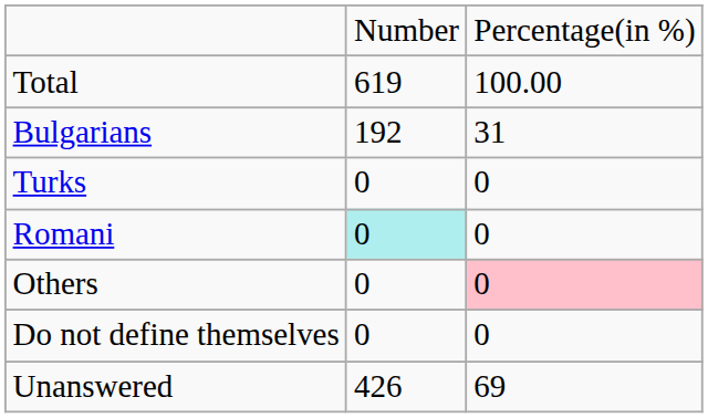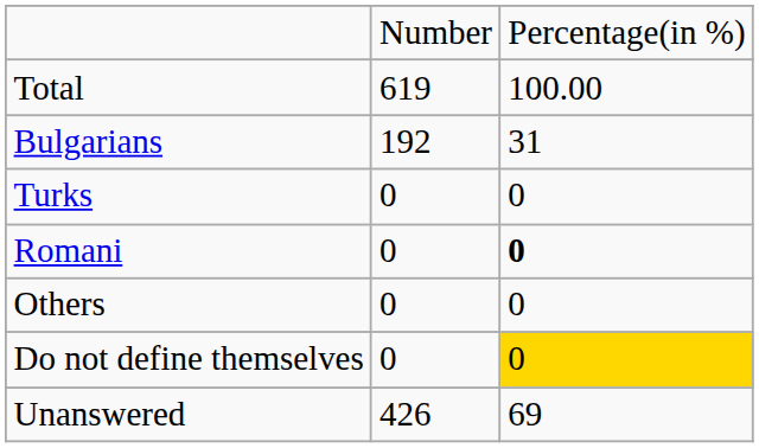Romani | column 2: paleturquoise background -> no background
Romani | column 3: normal -> bold
Others | column 3: pink background -> no background
Do not define themselves | column 3: no background -> gold background
